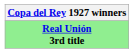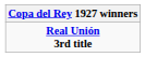row 2 | column 1: lightgreen background -> no background
